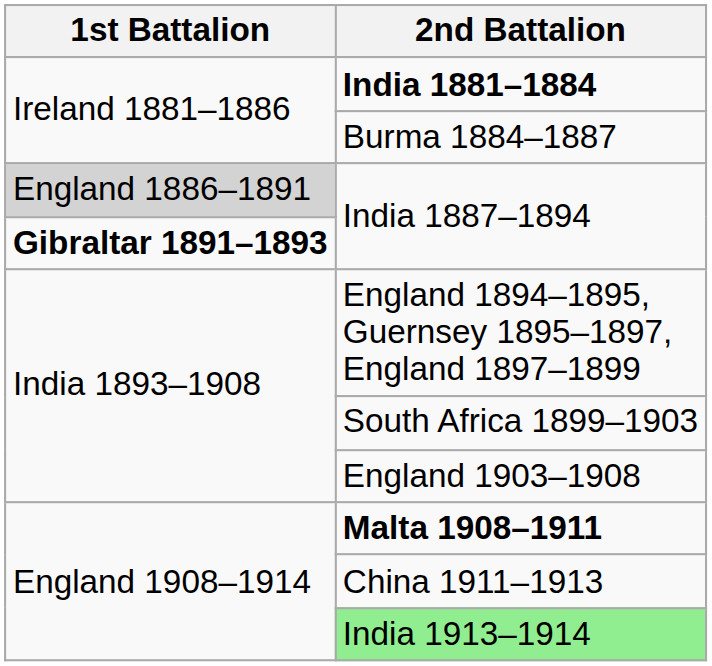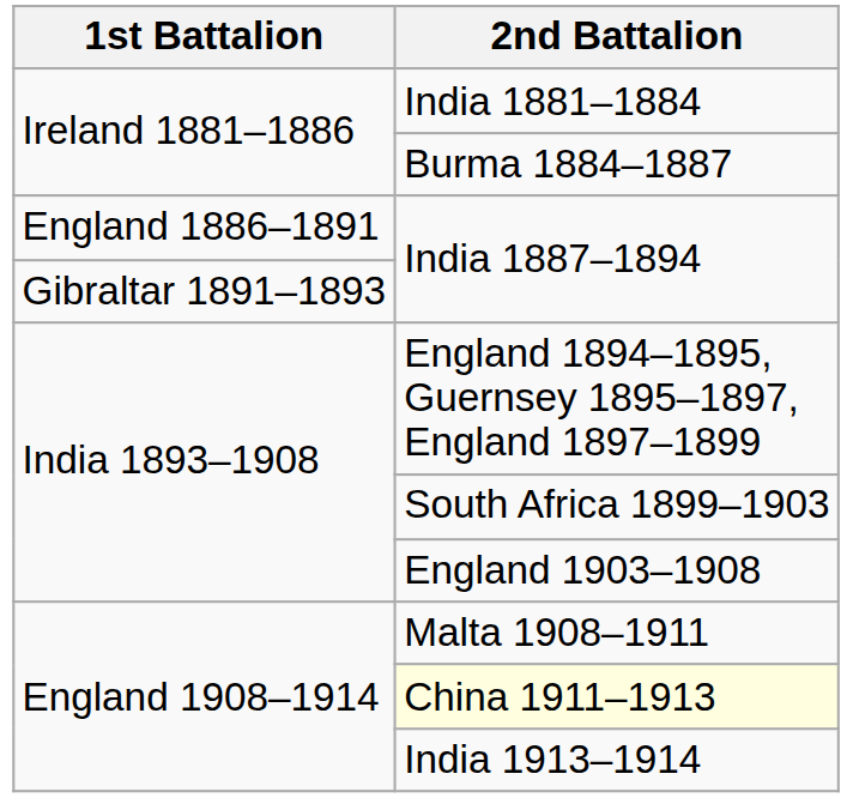row 2 | 2nd Battalion: bold -> normal
row 4 | 1st Battalion: lightgrey background -> no background
row 5 | 1st Battalion: bold -> normal
row 9 | 2nd Battalion: bold -> normal
row 10 | 2nd Battalion: no background -> lightyellow background
row 11 | 2nd Battalion: lightgreen background -> no background
